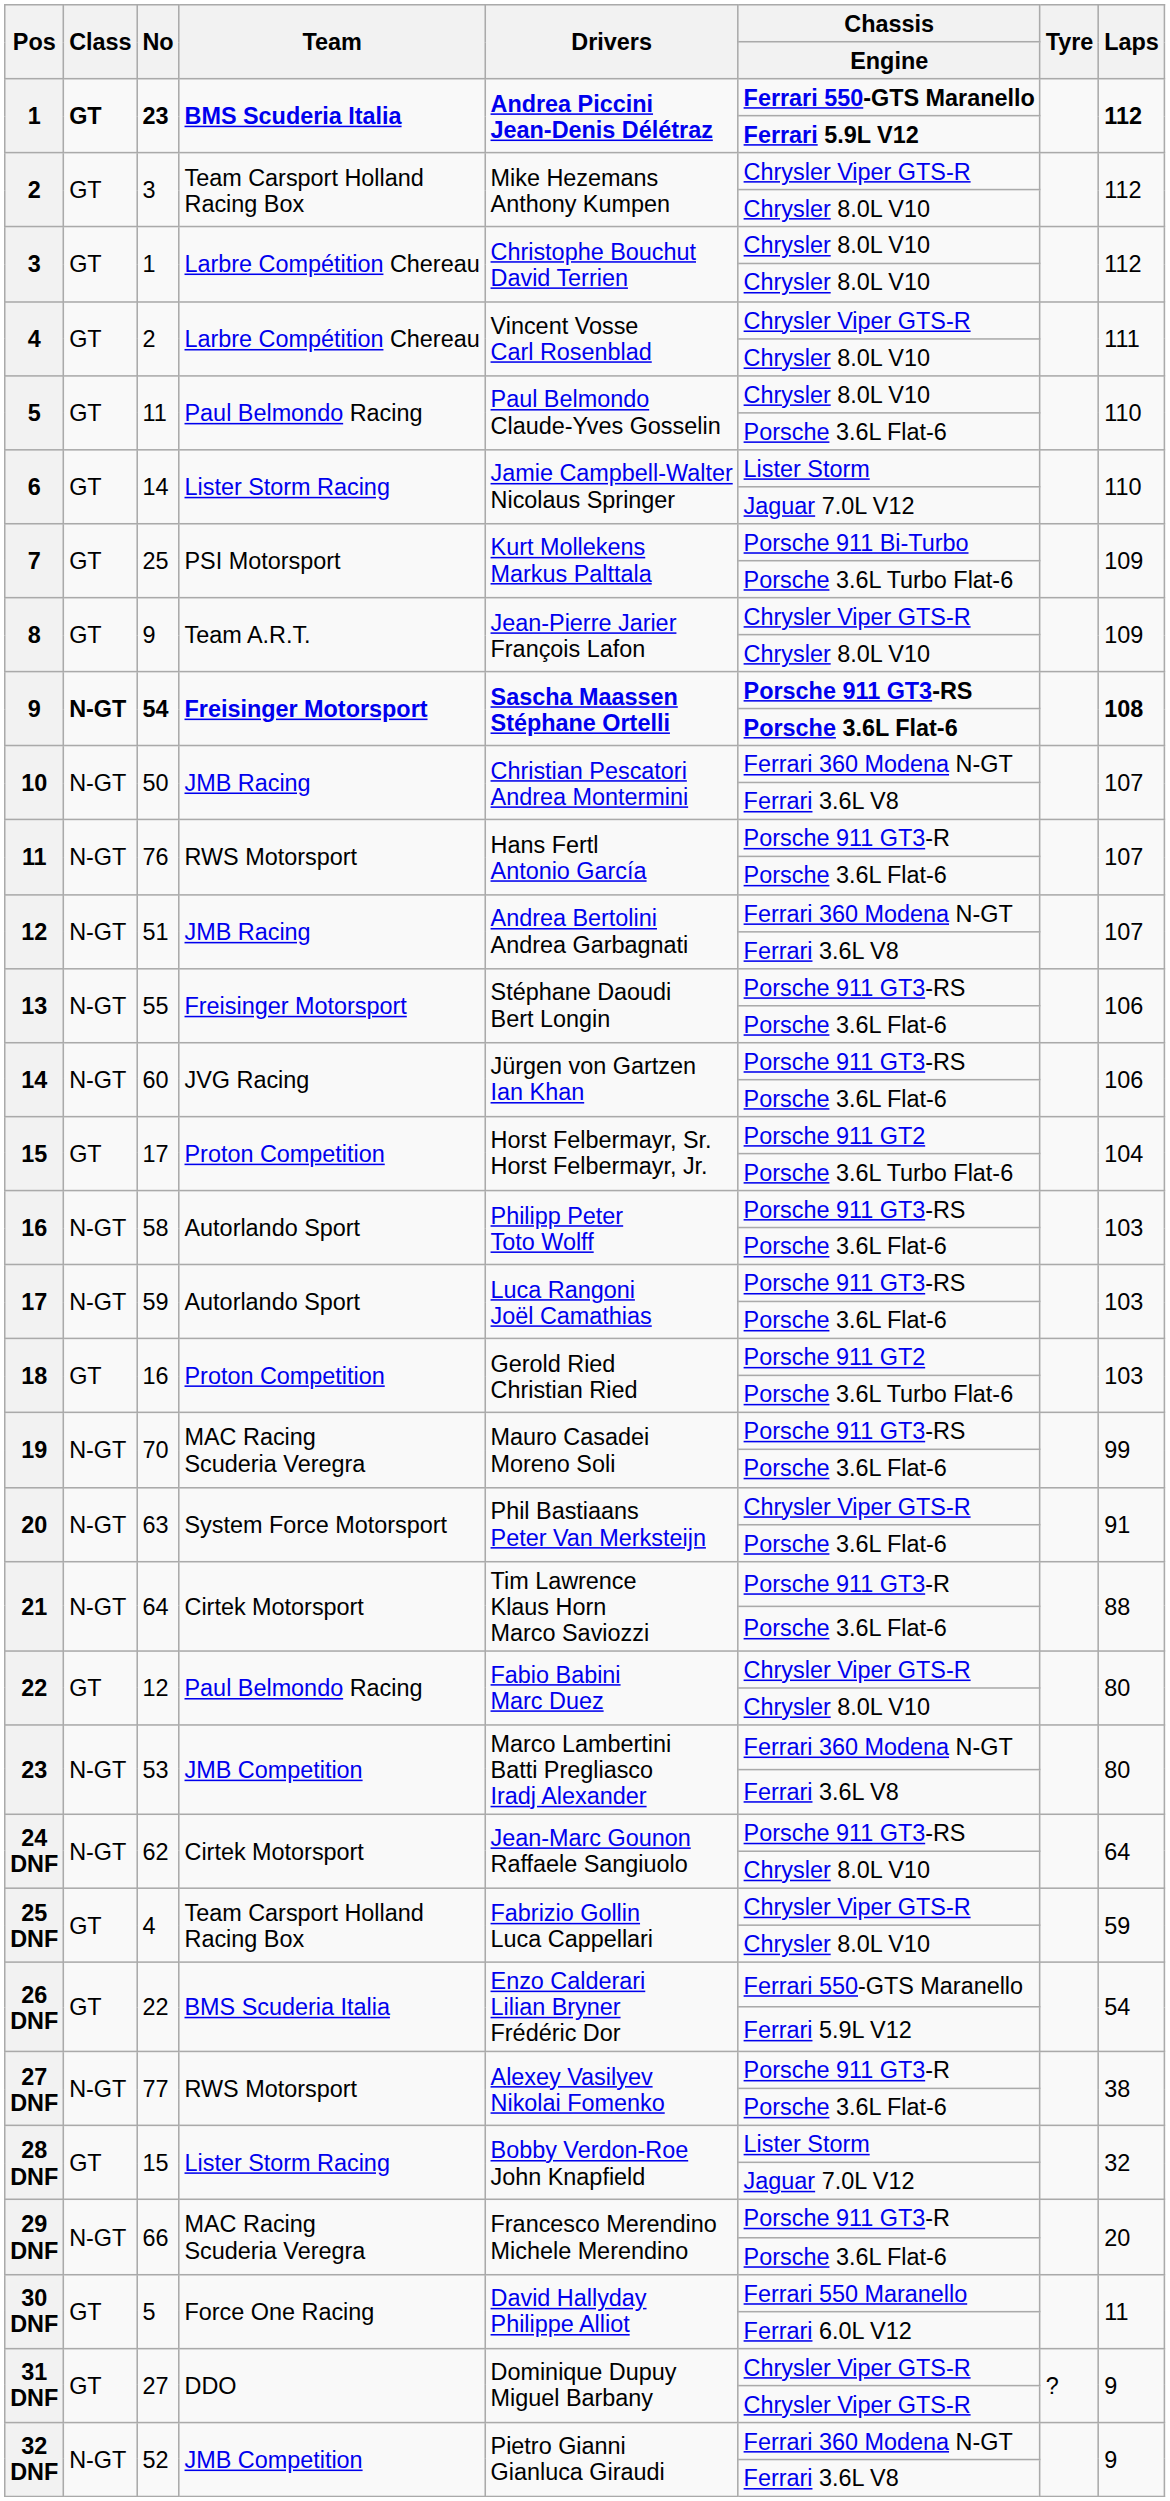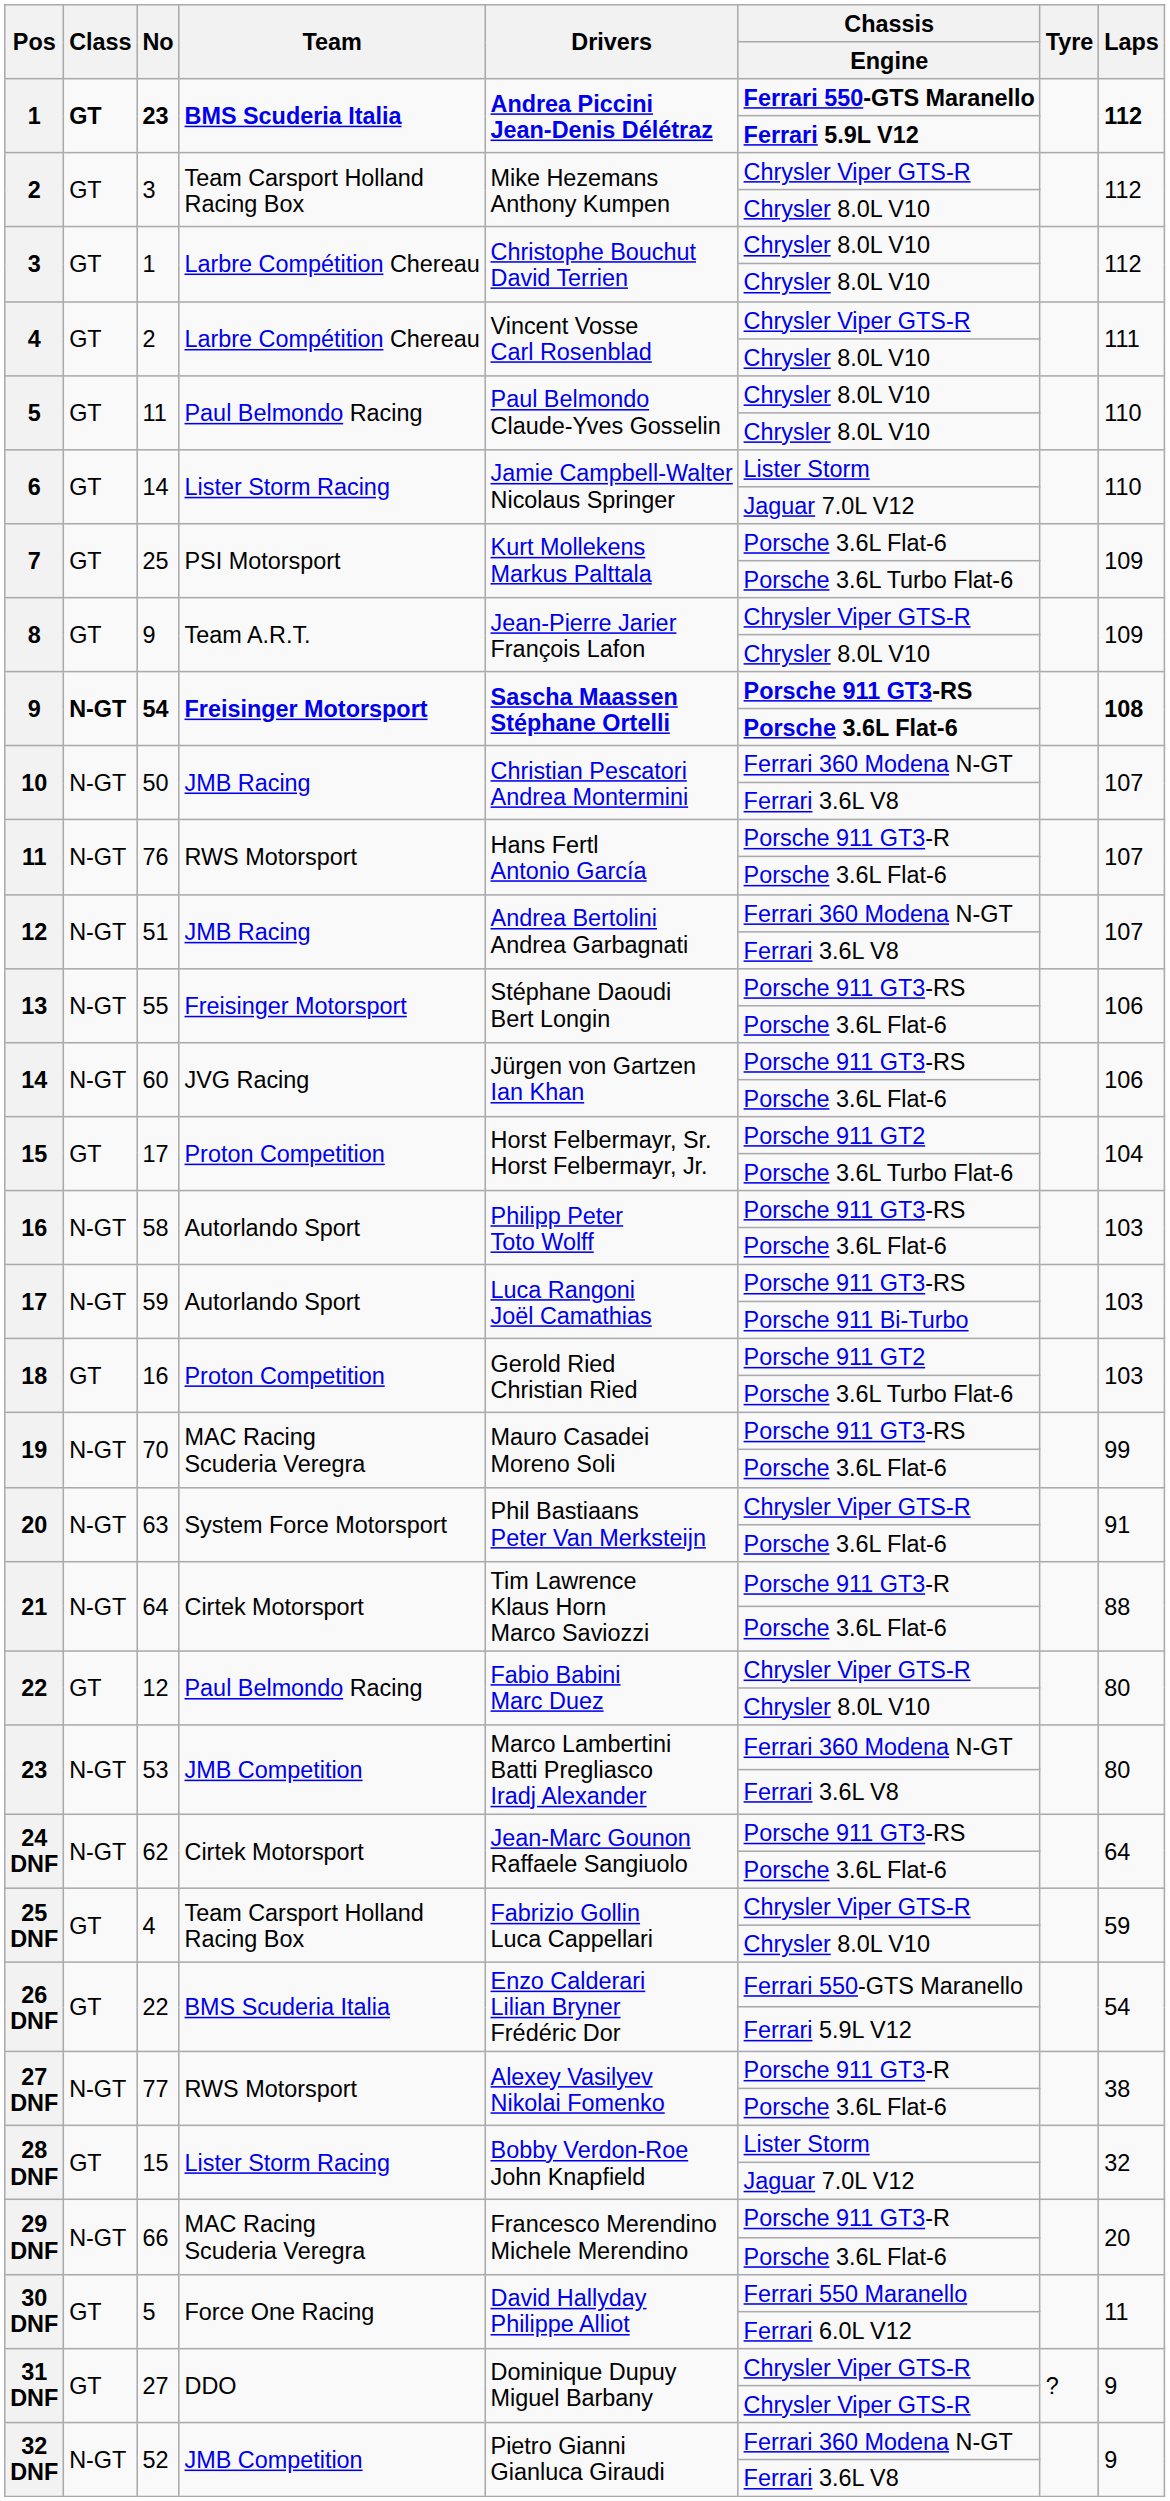row 12 | Chassis / Engine: Porsche 3.6L Flat-6 -> Chrysler 8.0L V10
row 15 | Chassis / Engine: Porsche 911 Bi-Turbo -> Porsche 3.6L Flat-6
row 36 | Chassis / Engine: Porsche 3.6L Flat-6 -> Porsche 911 Bi-Turbo
row 50 | Chassis / Engine: Chrysler 8.0L V10 -> Porsche 3.6L Flat-6
